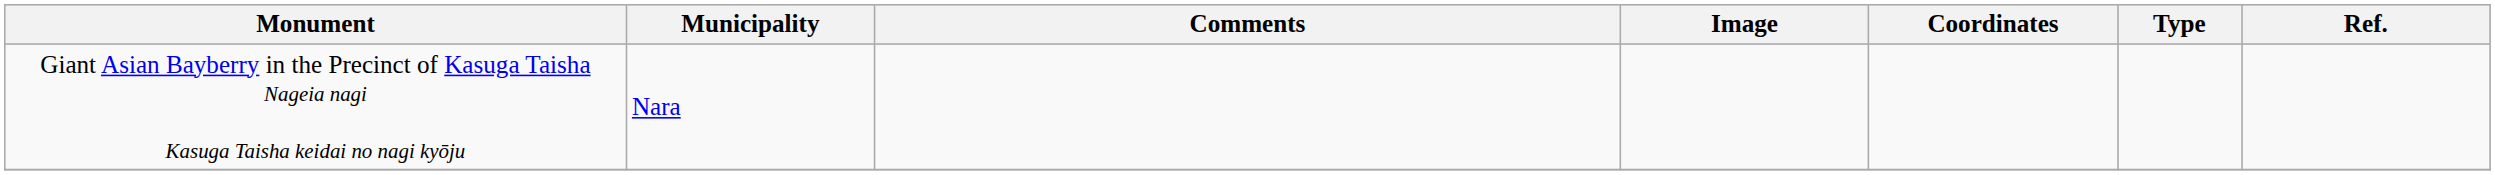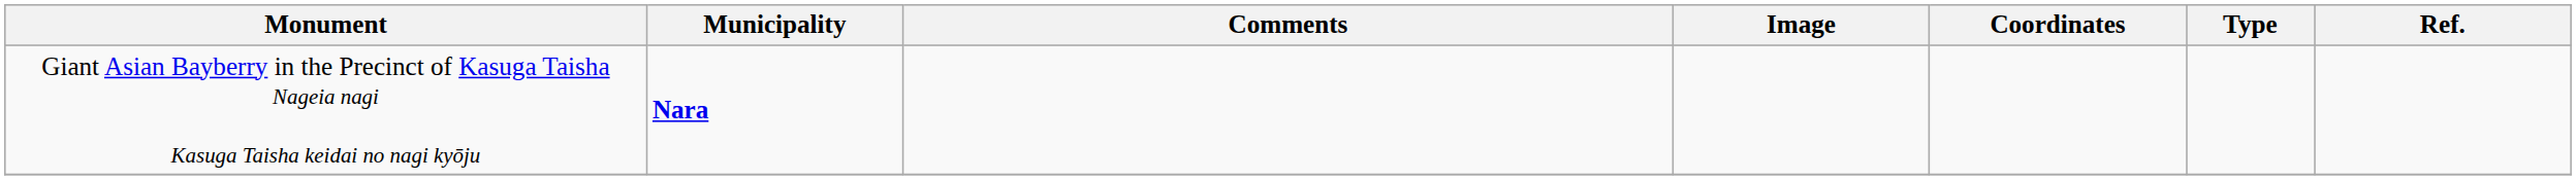row 2 | Municipality: normal -> bold
